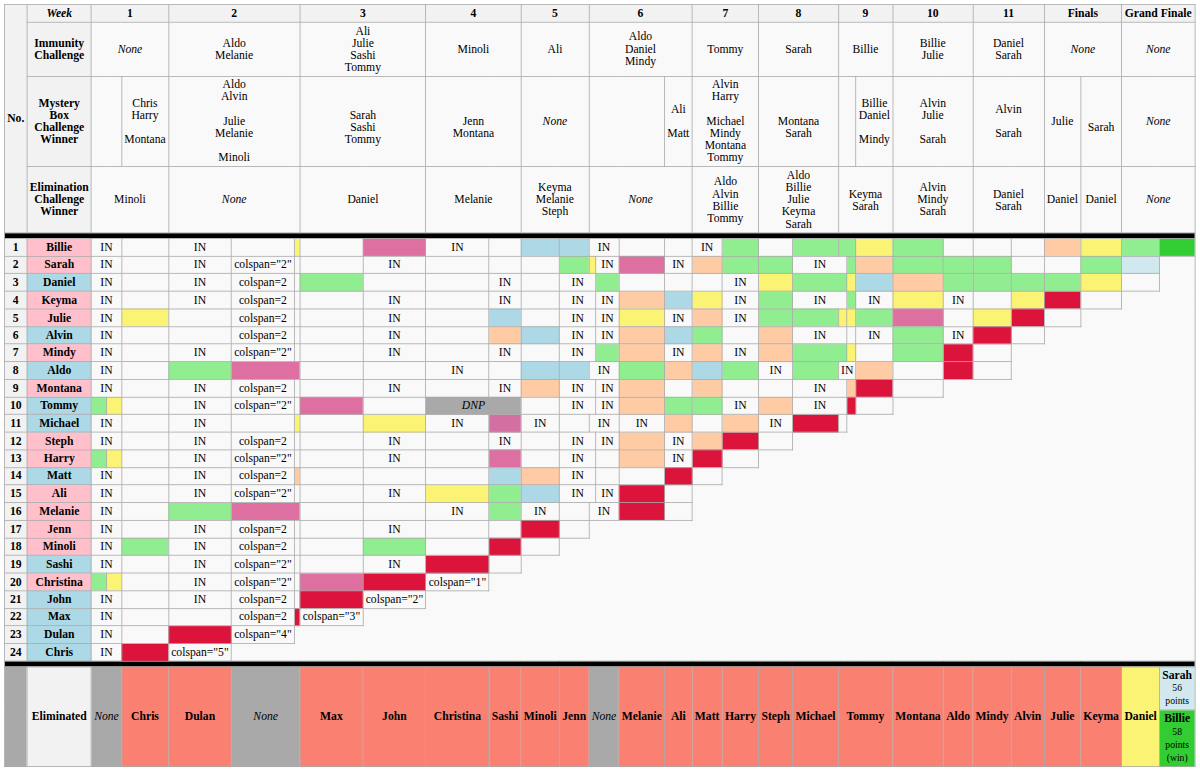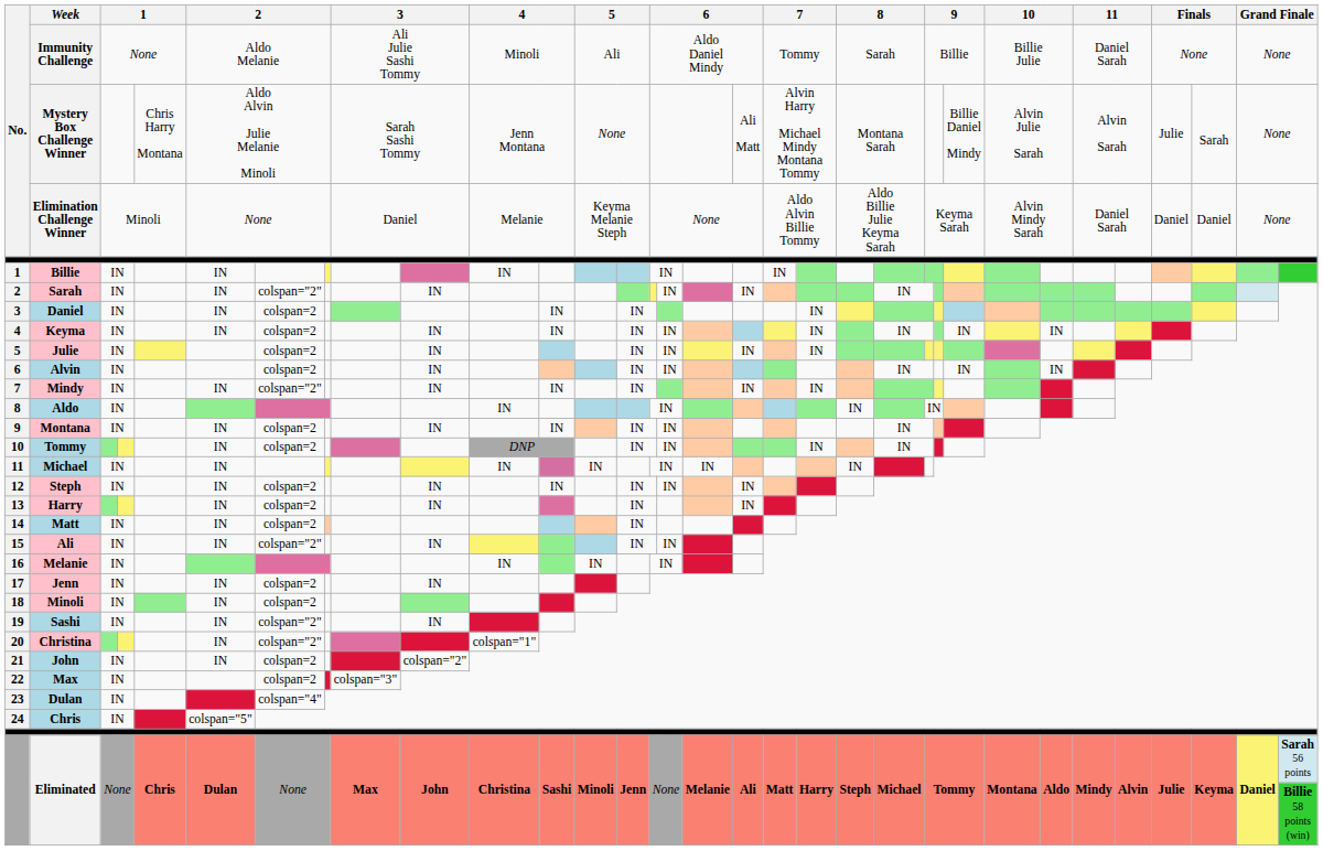row 15 | column 7: colspan="2" -> colspan=2
row 18 | column 7: colspan="2" -> colspan=2
